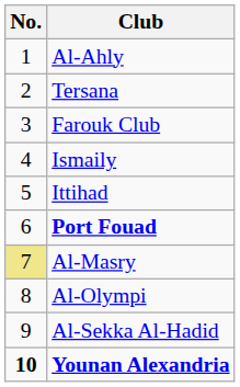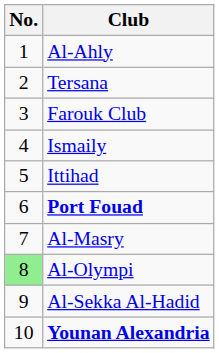Al-Masry | No.: khaki background -> no background
Al-Olympi | No.: no background -> lightgreen background
Younan Alexandria | No.: bold -> normal
